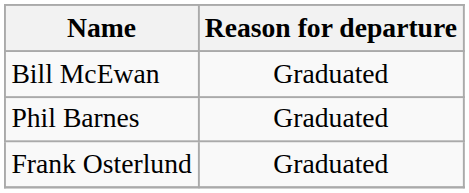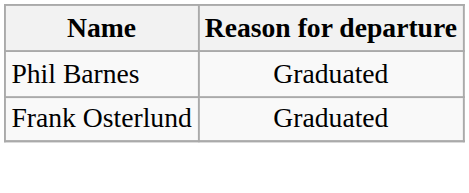- row: Bill McEwan | Graduated
